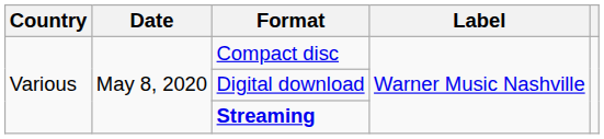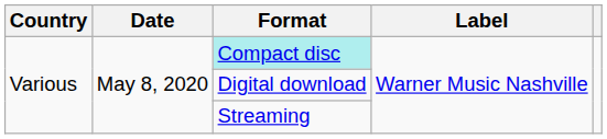Compact disc | Format: no background -> paleturquoise background
Streaming | Format: bold -> normal
